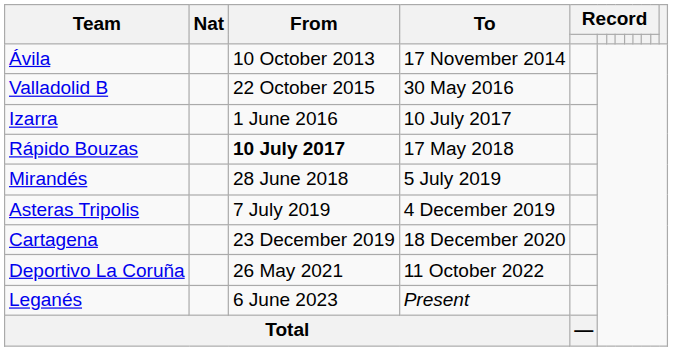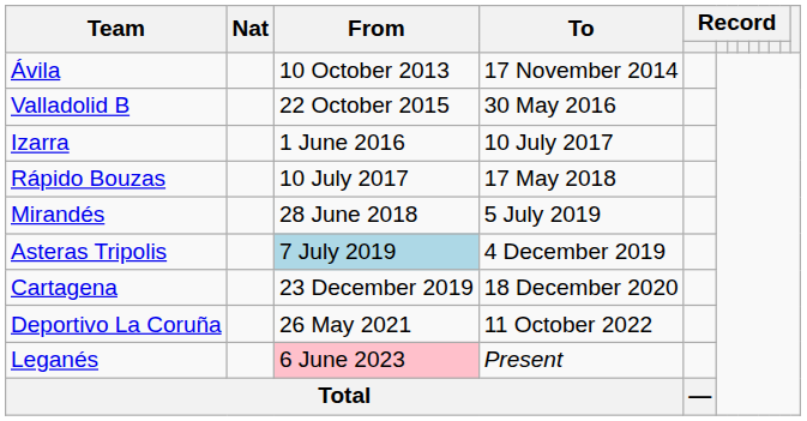Rápido Bouzas | From: bold -> normal
Asteras Tripolis | From: no background -> lightblue background
Leganés | From: no background -> pink background
